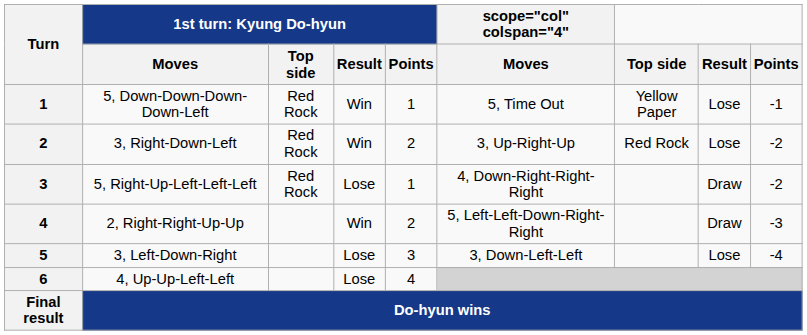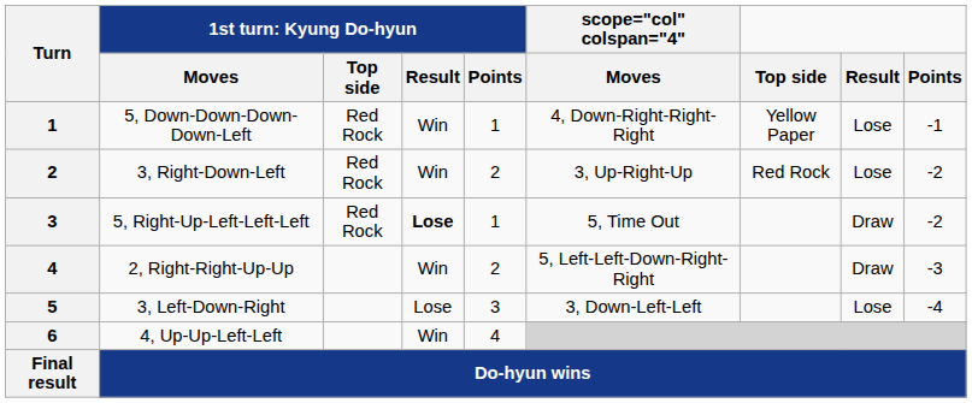5, Down-Down-Down-Down-Left | scope="col" colspan="4" / Moves: 5, Time Out -> 4, Down-Right-Right-Right
5, Right-Up-Left-Left-Left | column 4: normal -> bold
5, Right-Up-Left-Left-Left | scope="col" colspan="4" / Moves: 4, Down-Right-Right-Right -> 5, Time Out
4, Up-Up-Left-Left | column 4: Lose -> Win
